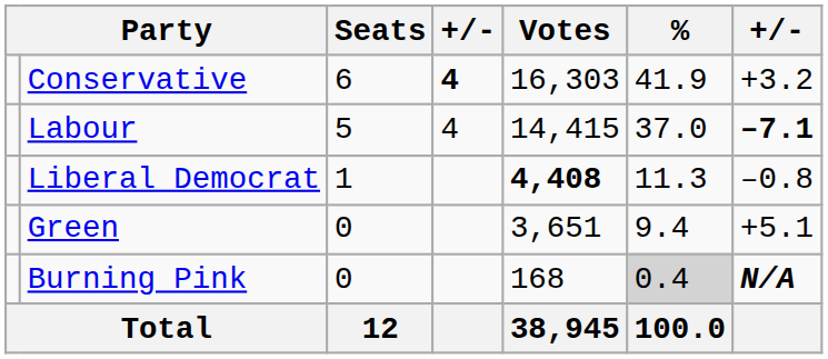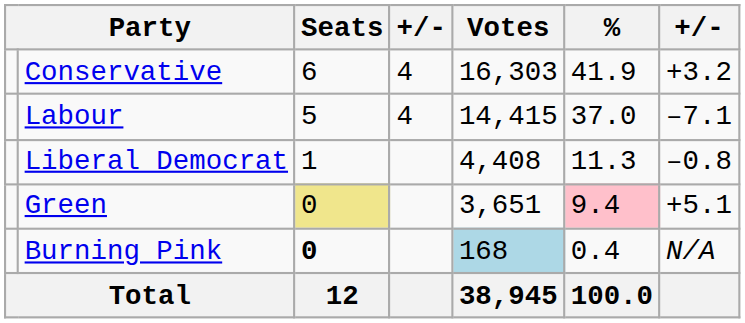Conservative | column 4: bold -> normal
Labour | column 7: bold -> normal
Liberal Democrat | Votes: bold -> normal
Green | Seats: no background -> khaki background
Green | %: no background -> pink background
Burning Pink | Seats: normal -> bold
Burning Pink | Votes: no background -> lightblue background
Burning Pink | %: lightgrey background -> no background
Burning Pink | column 7: bold -> normal
